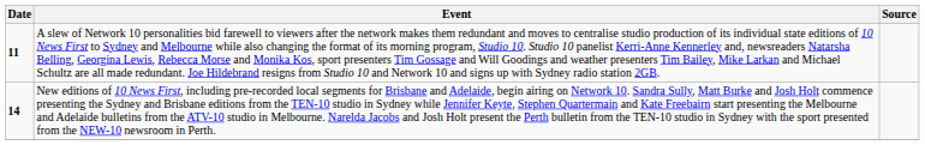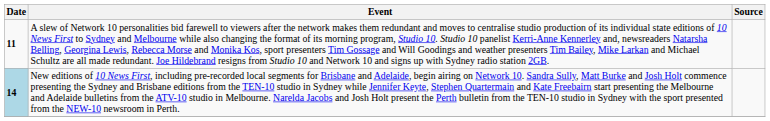row 3 | Date: no background -> lightblue background
